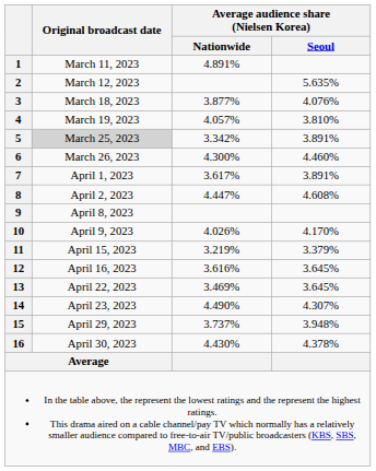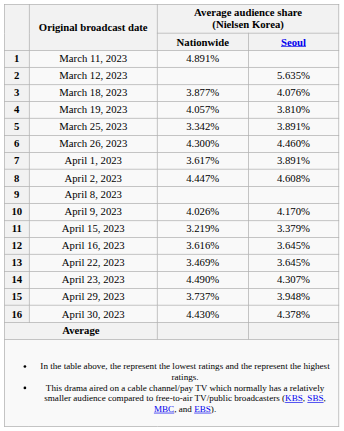5 | Original broadcast date: lightgrey background -> no background
